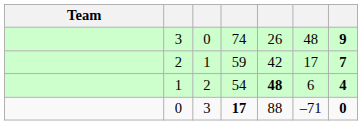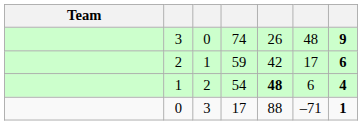row 3 | column 7: 7 -> 6
row 5 | column 4: bold -> normal
row 5 | column 7: 0 -> 1
